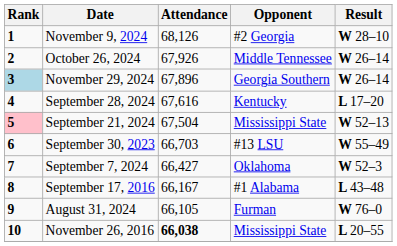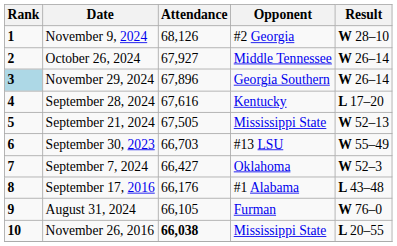October 26, 2024 | Attendance: 67,926 -> 67,927
September 21, 2024 | Rank: pink background -> no background
September 21, 2024 | Attendance: 67,504 -> 67,505
September 17, 2016 | Attendance: 66,167 -> 66,176
